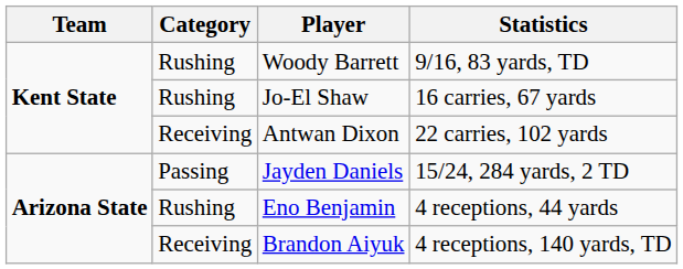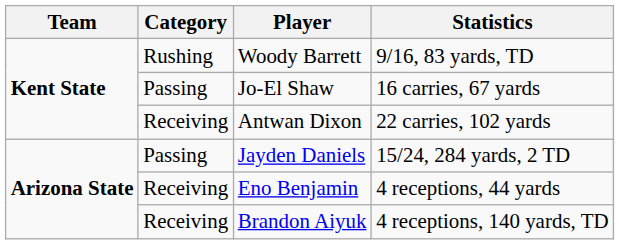Jo-El Shaw | Category: Rushing -> Passing
Eno Benjamin | Category: Rushing -> Receiving
